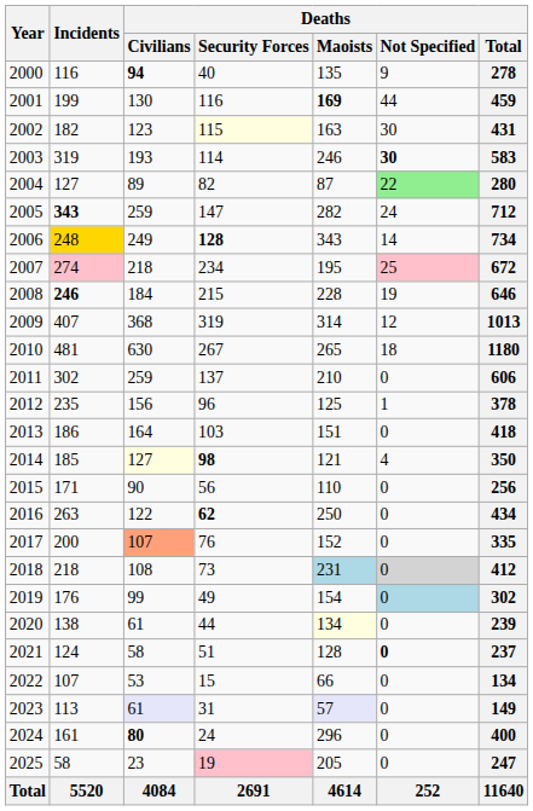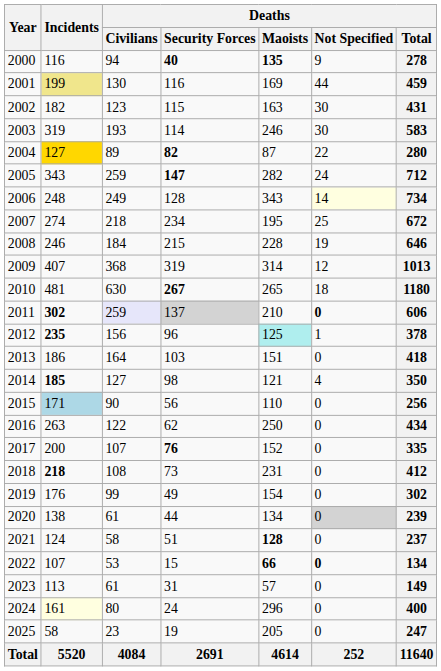2000 | Deaths / Civilians: bold -> normal
2000 | Deaths / Security Forces: normal -> bold
2000 | Deaths / Maoists: normal -> bold
2001 | Incidents: no background -> khaki background
2001 | Deaths / Maoists: bold -> normal
2002 | Deaths / Security Forces: lightyellow background -> no background
2003 | Deaths / Not Specified: bold -> normal
2004 | Incidents: no background -> gold background
2004 | Deaths / Security Forces: normal -> bold
2004 | Deaths / Not Specified: lightgreen background -> no background
2005 | Incidents: bold -> normal
2005 | Deaths / Security Forces: normal -> bold
2006 | Incidents: gold background -> no background
2006 | Deaths / Security Forces: bold -> normal
2006 | Deaths / Not Specified: no background -> lightyellow background
2007 | Incidents: pink background -> no background
2007 | Deaths / Not Specified: pink background -> no background
2008 | Incidents: bold -> normal
2010 | Deaths / Security Forces: normal -> bold
2011 | Incidents: normal -> bold
2011 | Deaths / Civilians: no background -> lavender background
2011 | Deaths / Security Forces: no background -> lightgrey background
2011 | Deaths / Not Specified: normal -> bold
2012 | Incidents: normal -> bold
2012 | Deaths / Maoists: no background -> paleturquoise background
2014 | Incidents: normal -> bold
2014 | Deaths / Civilians: lightyellow background -> no background
2014 | Deaths / Security Forces: bold -> normal
2015 | Incidents: no background -> lightblue background
2016 | Deaths / Security Forces: bold -> normal
2017 | Deaths / Civilians: lightsalmon background -> no background
2017 | Deaths / Security Forces: normal -> bold
2018 | Incidents: normal -> bold
2018 | Deaths / Maoists: lightblue background -> no background
2018 | Deaths / Not Specified: lightgrey background -> no background
2019 | Deaths / Not Specified: lightblue background -> no background
2020 | Deaths / Maoists: lightyellow background -> no background
2020 | Deaths / Not Specified: no background -> lightgrey background
2021 | Deaths / Maoists: normal -> bold
2021 | Deaths / Not Specified: bold -> normal
2022 | Deaths / Maoists: normal -> bold
2022 | Deaths / Not Specified: normal -> bold
2023 | Deaths / Civilians: lavender background -> no background
2023 | Deaths / Maoists: lavender background -> no background
2024 | Incidents: no background -> lightyellow background
2024 | Deaths / Civilians: bold -> normal
2025 | Deaths / Security Forces: pink background -> no background
